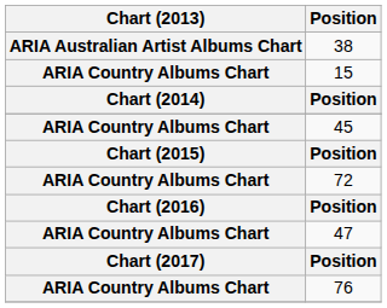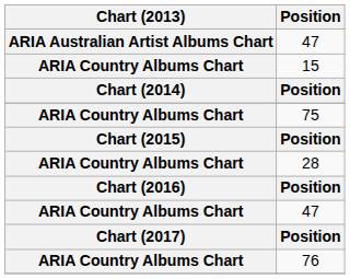row 2 | Position: 38 -> 47
row 5 | Position: 45 -> 75
row 7 | Position: 72 -> 28
